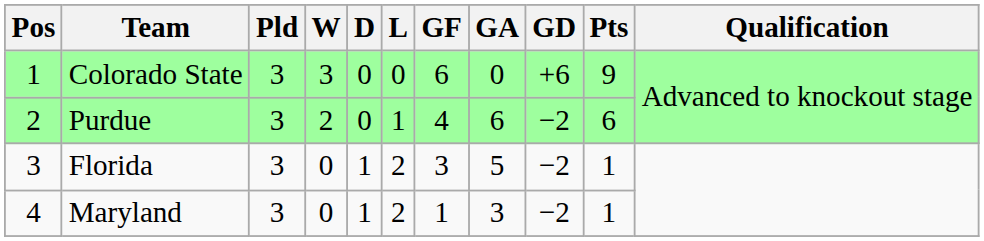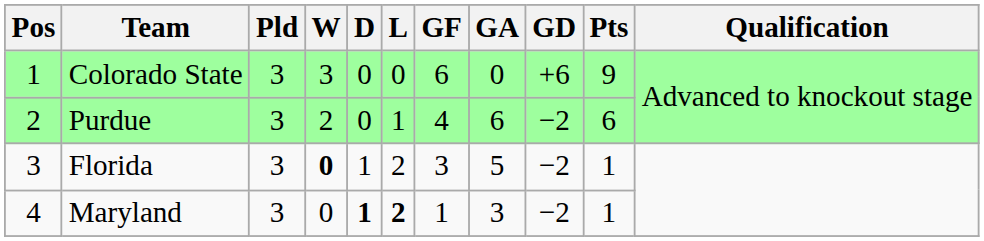Florida | W: normal -> bold
Maryland | D: normal -> bold
Maryland | L: normal -> bold
